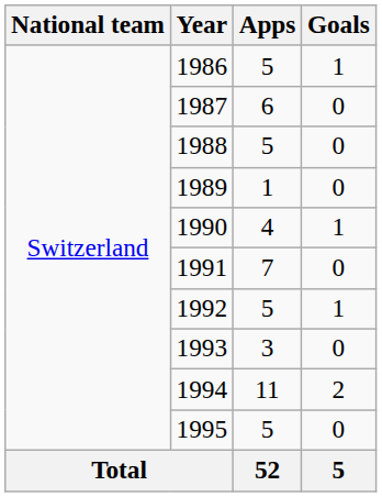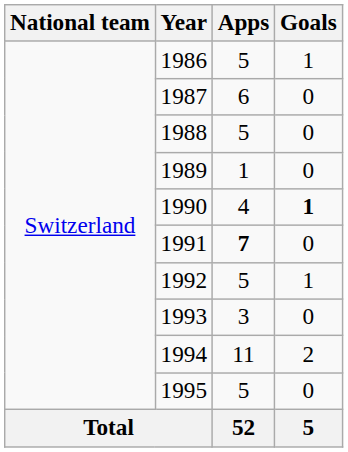1990 | Goals: normal -> bold
1991 | Apps: normal -> bold
